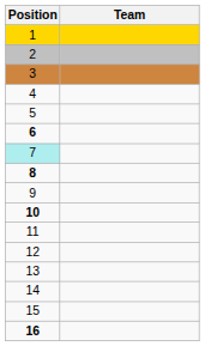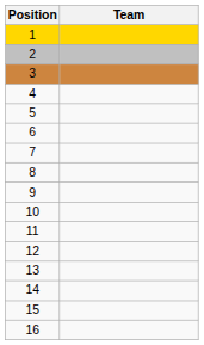6 | Position: bold -> normal
7 | Position: paleturquoise background -> no background
8 | Position: bold -> normal
10 | Position: bold -> normal
16 | Position: bold -> normal
